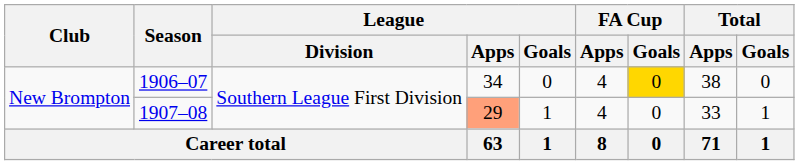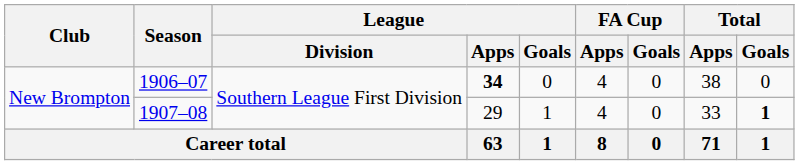1906–07 | League / Apps: normal -> bold
1906–07 | FA Cup / Goals: gold background -> no background
1907–08 | League / Apps: lightsalmon background -> no background
1907–08 | Total / Goals: normal -> bold
